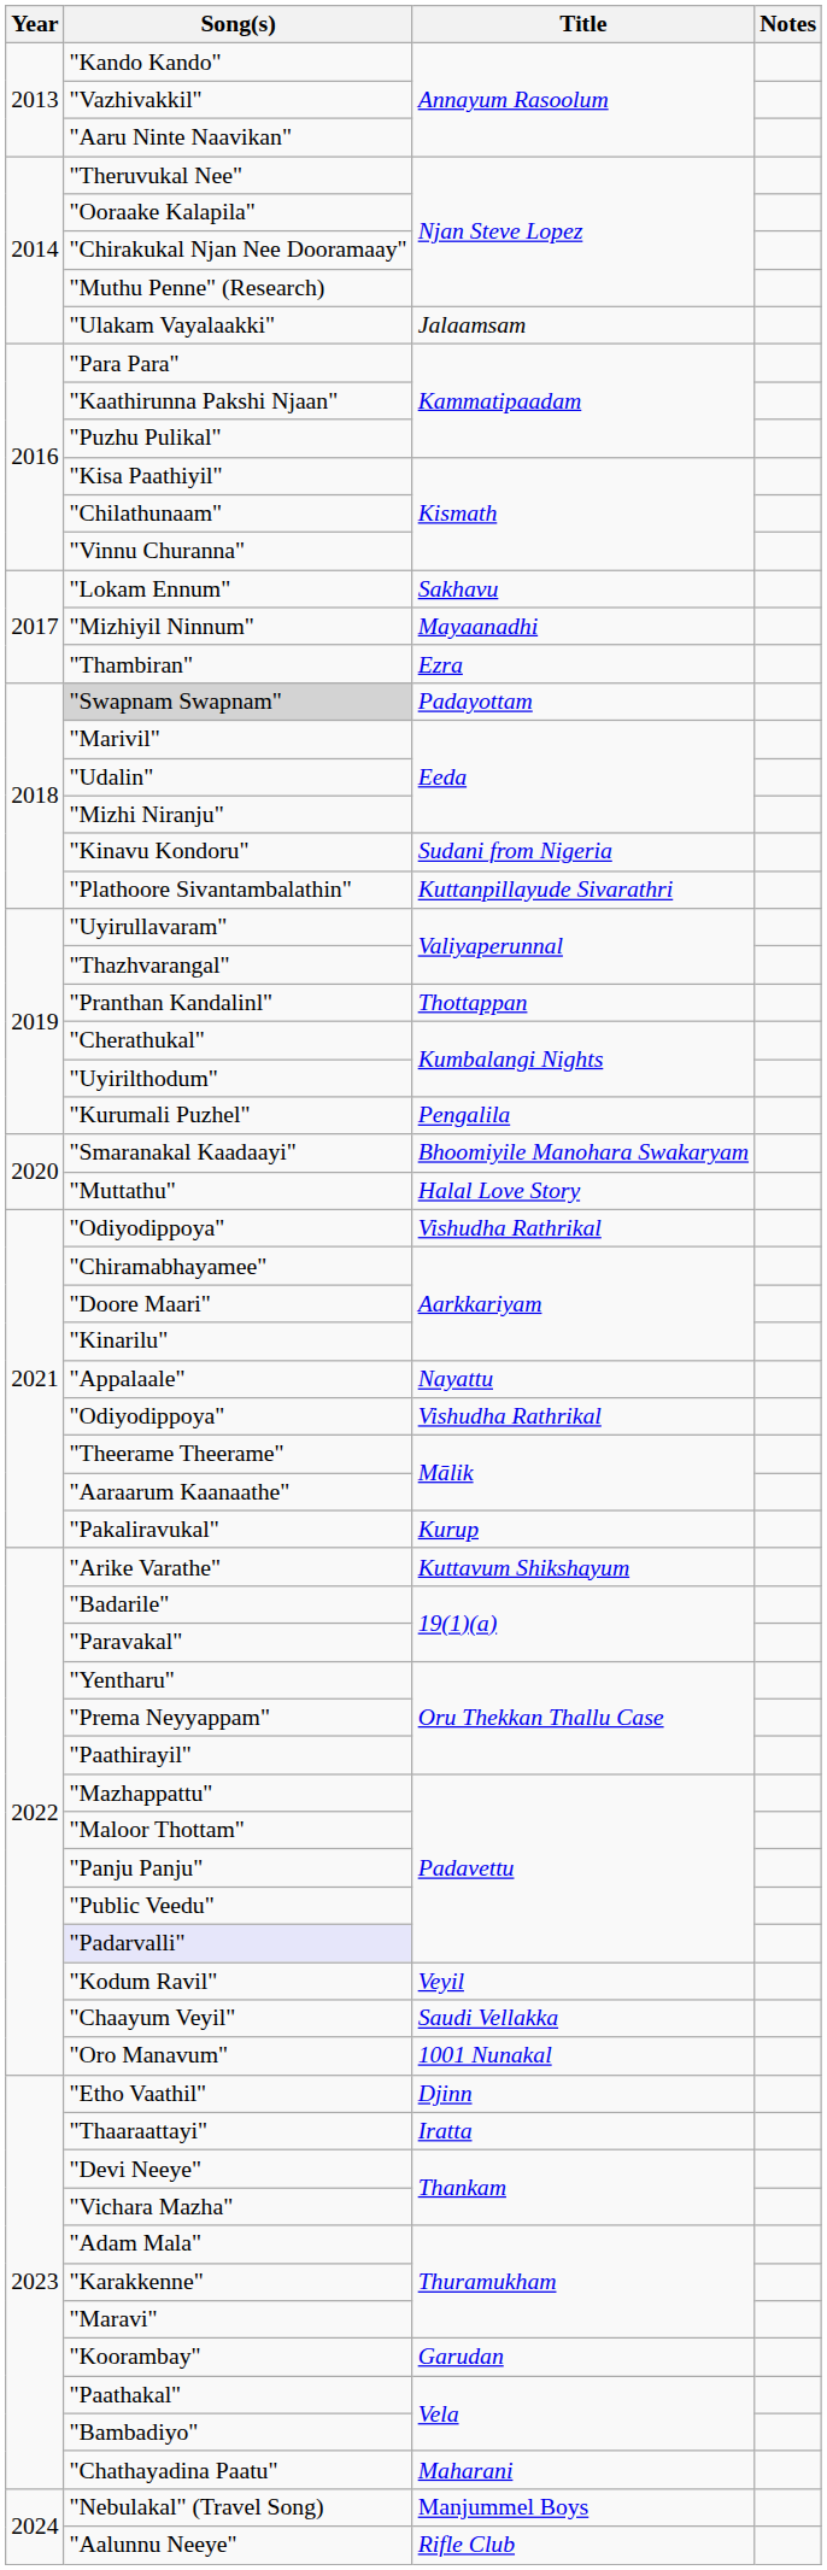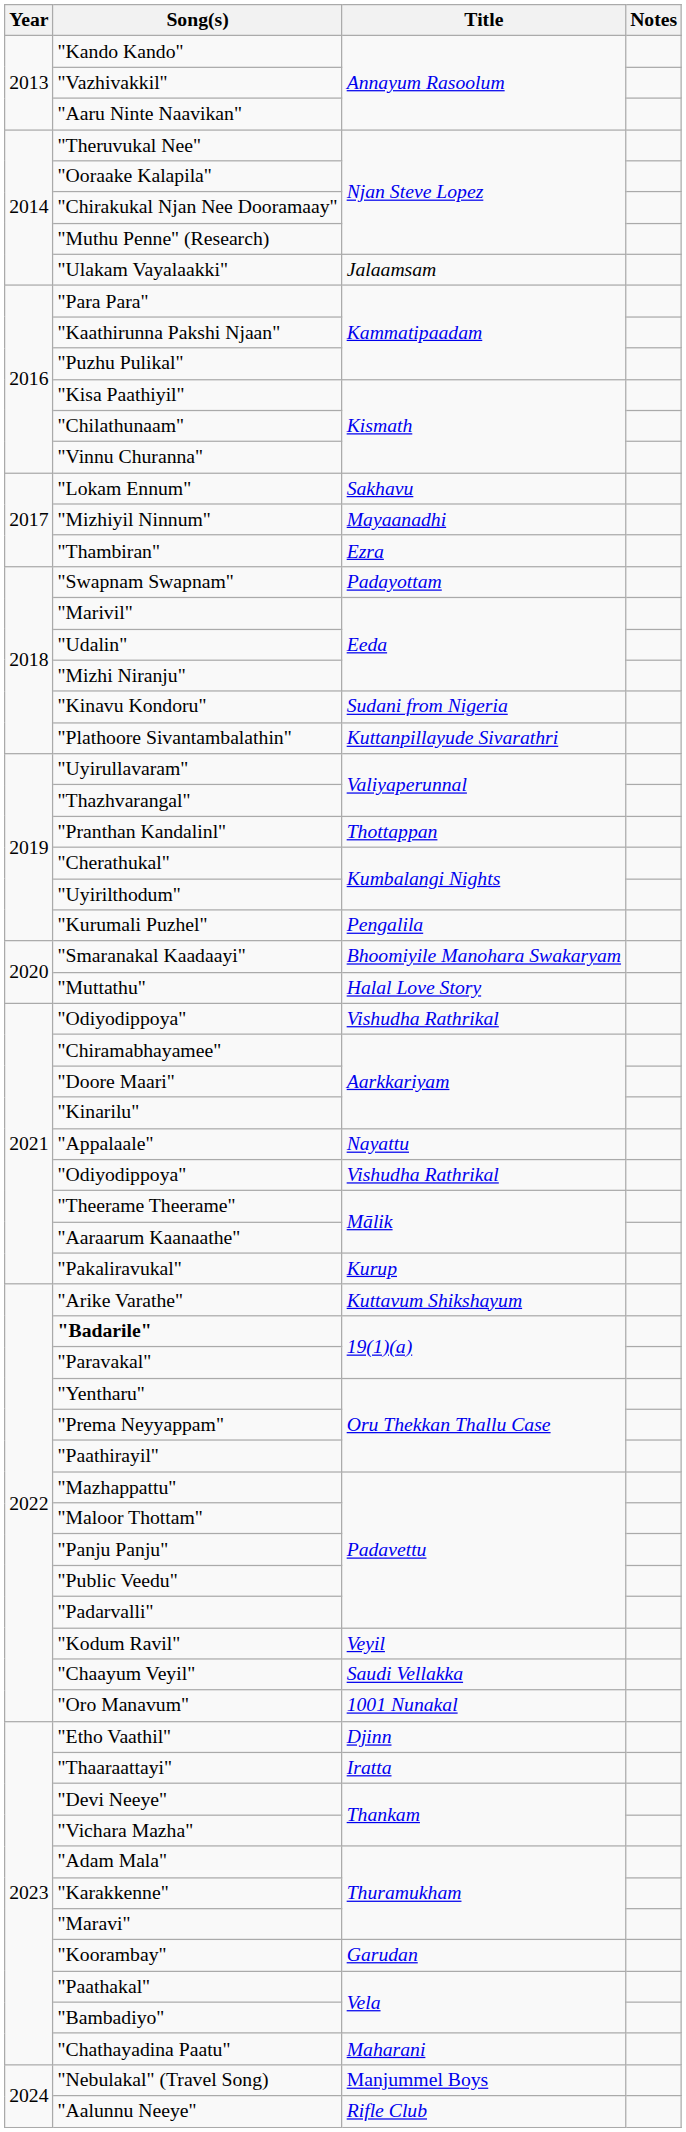"Swapnam Swapnam" | Song(s): lightgrey background -> no background
"Badarile" | Song(s): normal -> bold
"Padarvalli" | Song(s): lavender background -> no background
